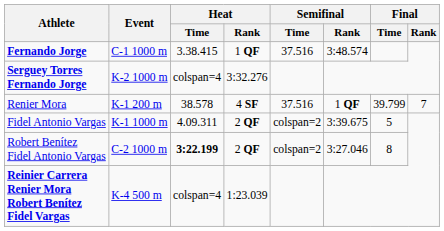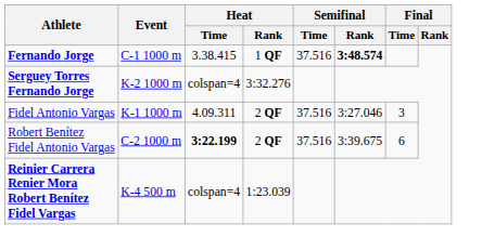Fernando Jorge | Semifinal / Rank: normal -> bold
- row: Renier Mora | K-1 200 m | 38.578 | 4 SF | 37.516 | 1 QF | 39.799 | 7
Fidel Antonio Vargas | Semifinal / Time: colspan=2 -> 37.516
Fidel Antonio Vargas | Semifinal / Rank: 3:39.675 -> 3:27.046
Fidel Antonio Vargas | Final / Time: 5 -> 3
Robert Benítez Fidel Antonio Vargas | Semifinal / Time: colspan=2 -> 37.516
Robert Benítez Fidel Antonio Vargas | Semifinal / Rank: 3:27.046 -> 3:39.675
Robert Benítez Fidel Antonio Vargas | Final / Time: 8 -> 6
